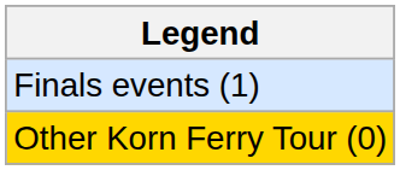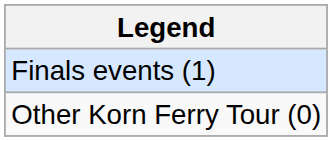row 3 | column 1: gold background -> no background
